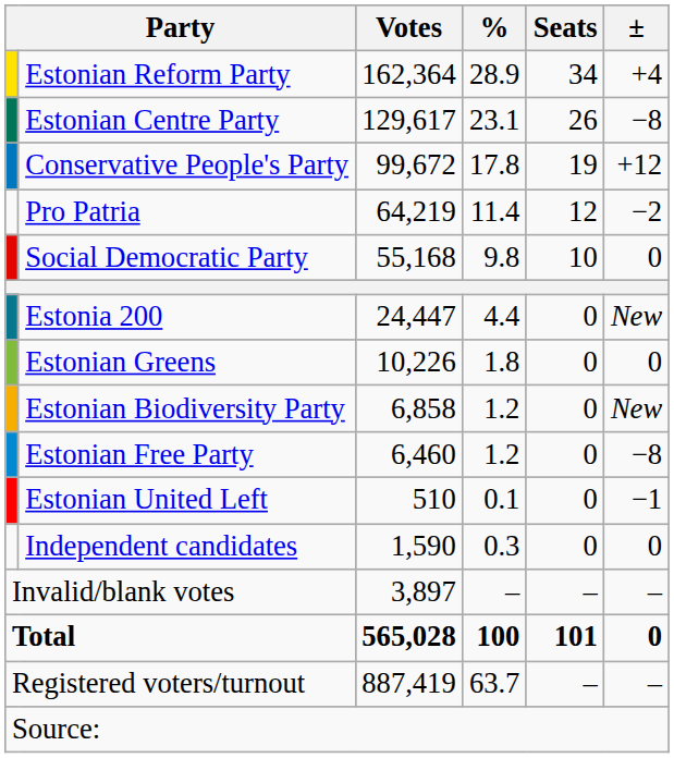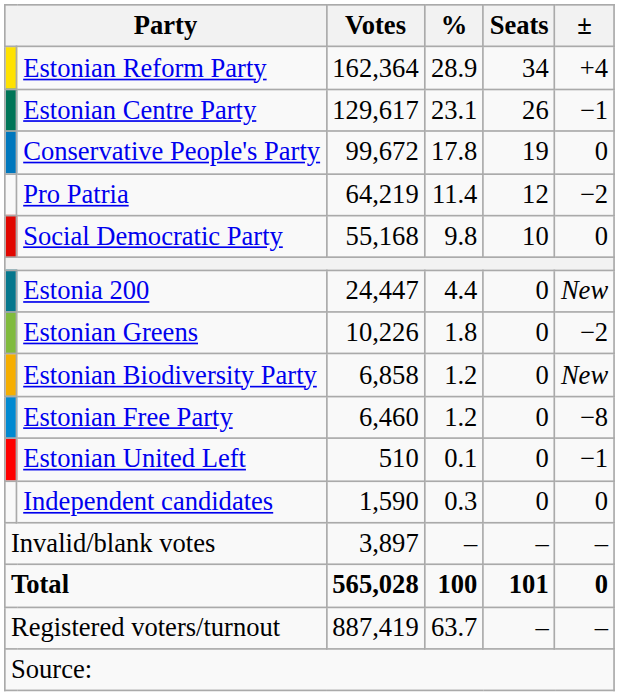Estonian Centre Party | ±: −8 -> −1
Conservative People's Party | ±: +12 -> 0
Estonian Greens | ±: 0 -> −2
